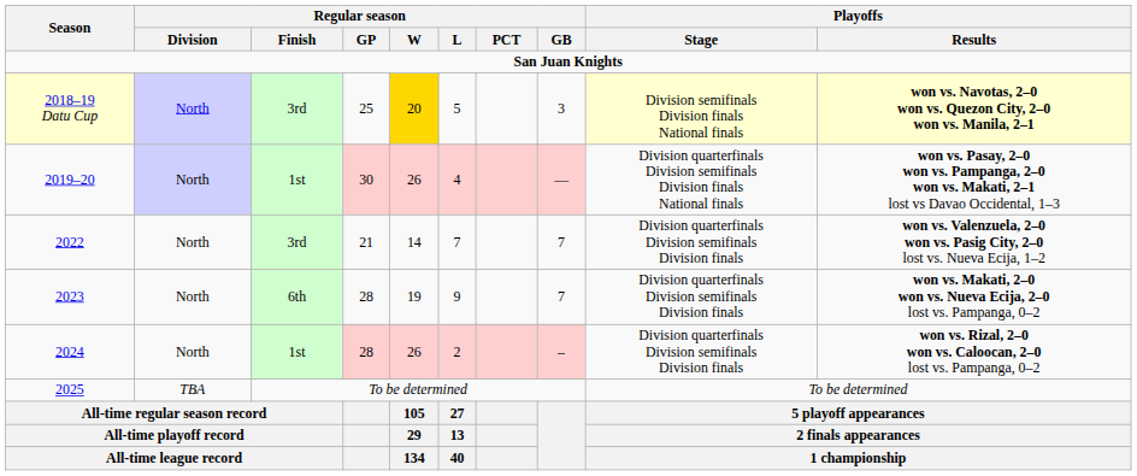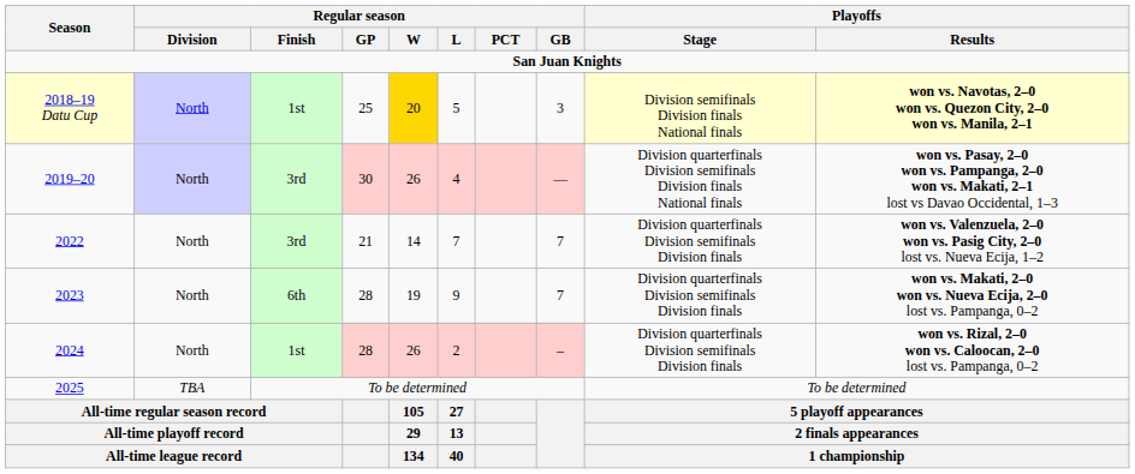2018–19 Datu Cup | Regular season / Finish: 3rd -> 1st
2019–20 | Regular season / Finish: 1st -> 3rd
